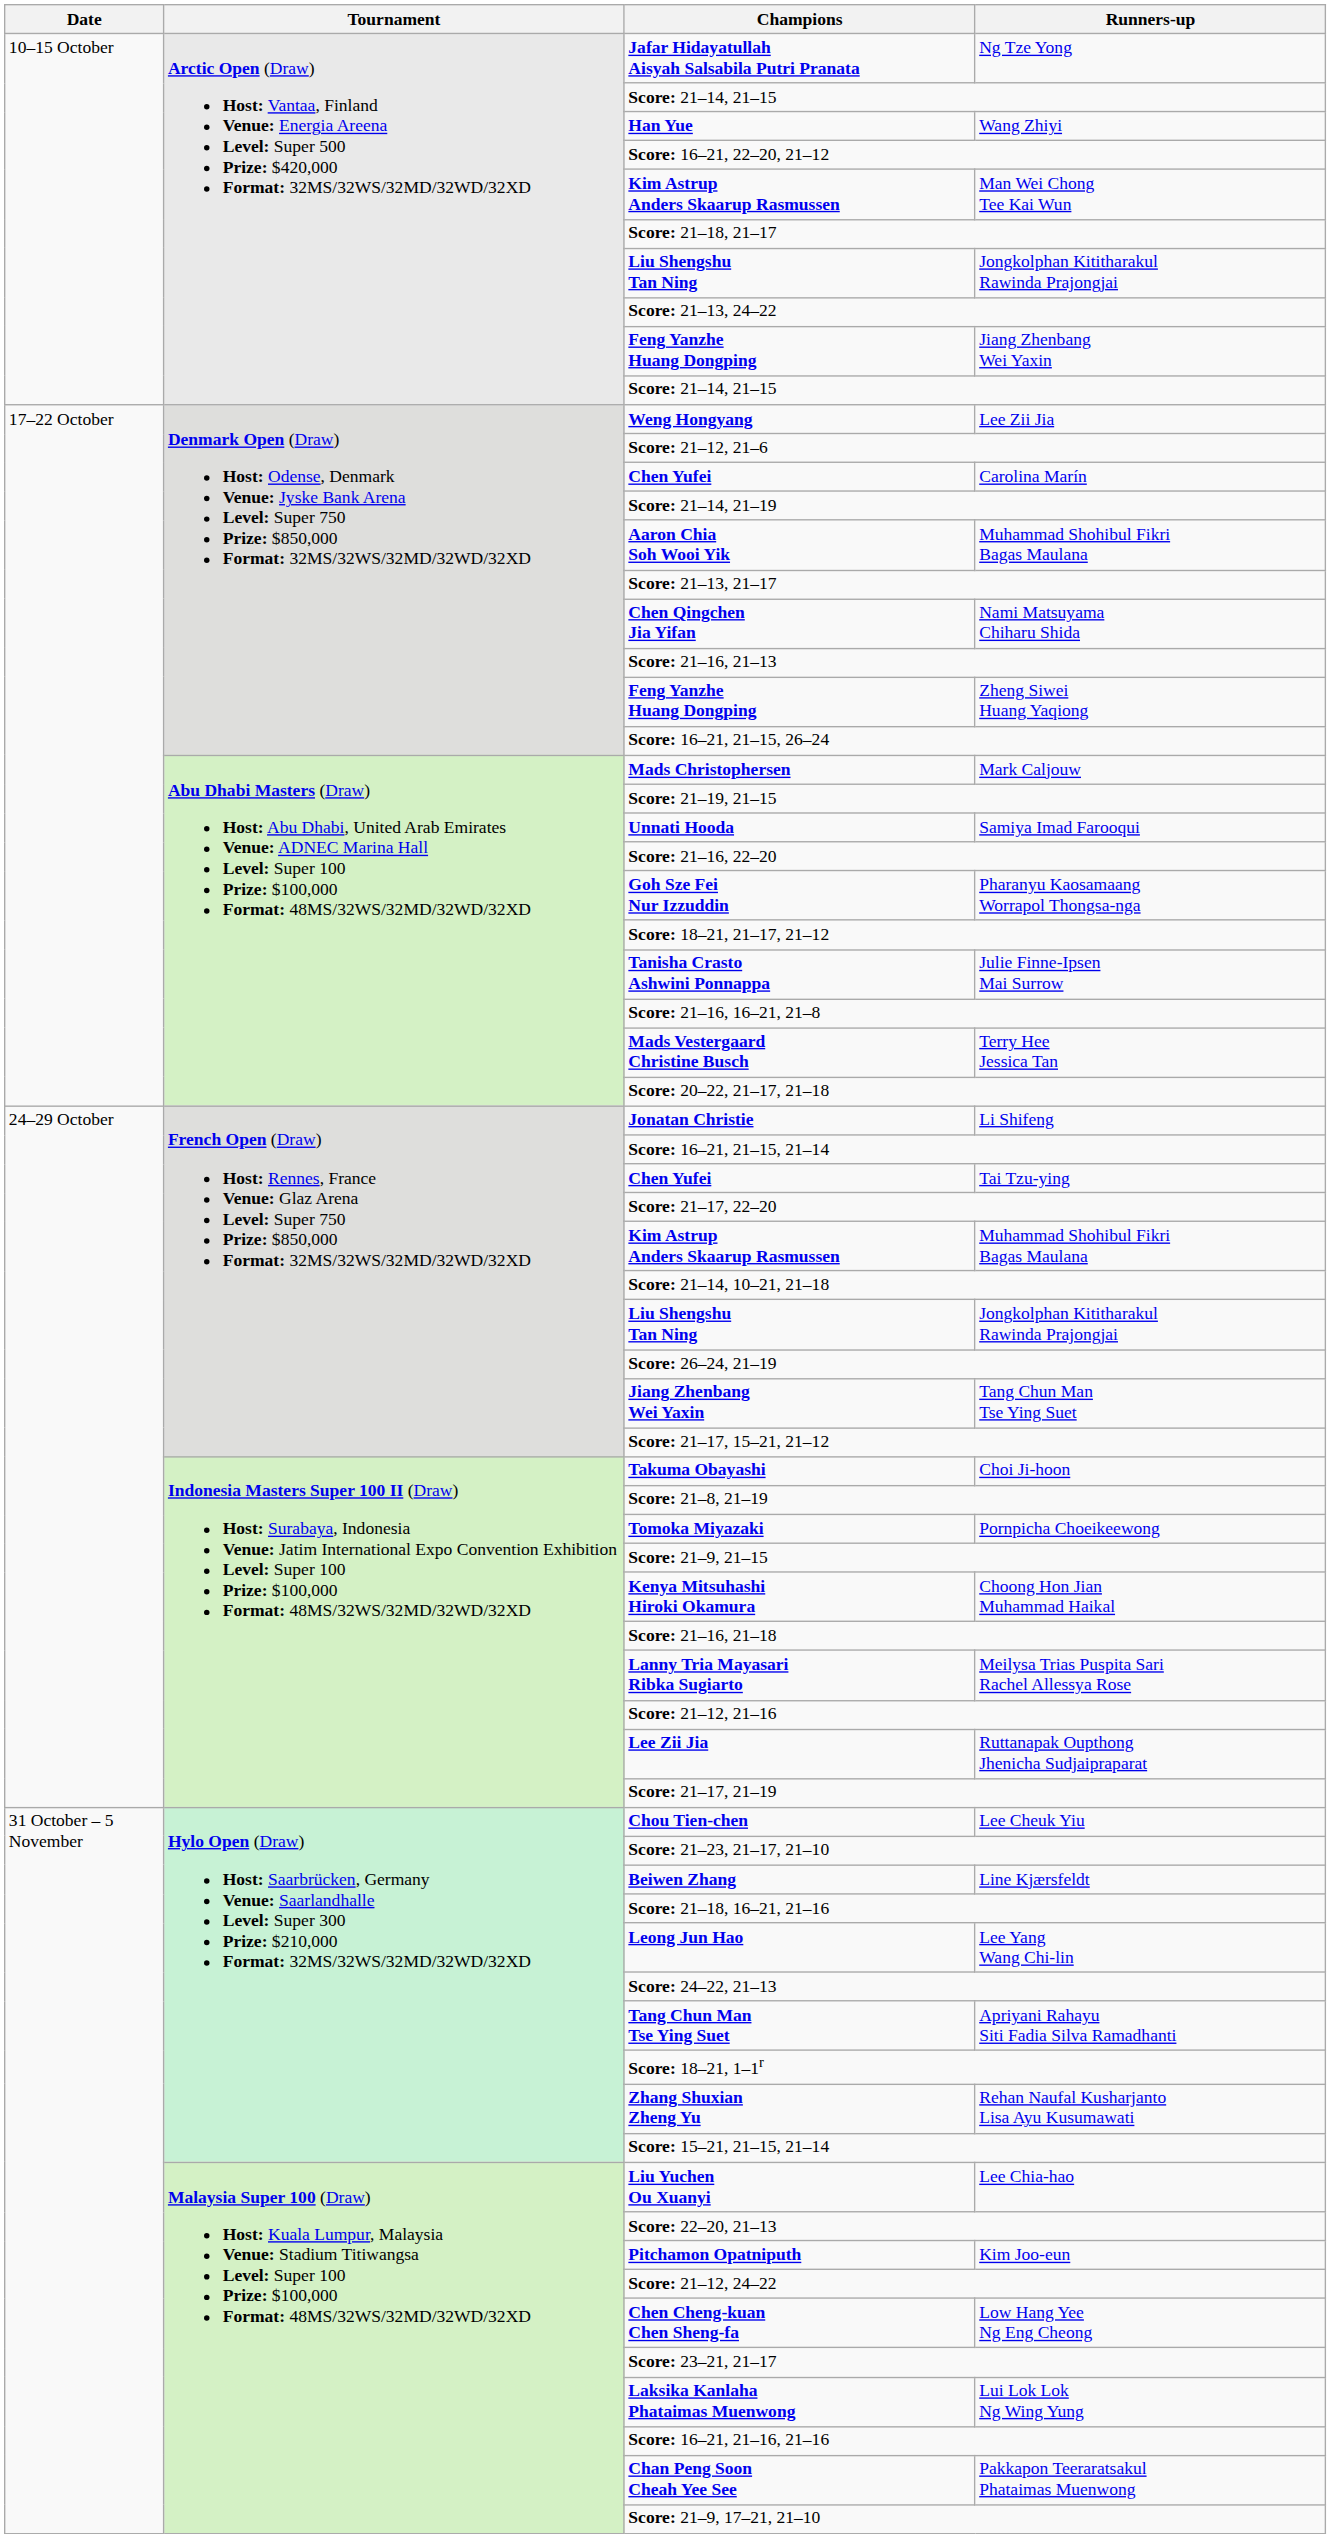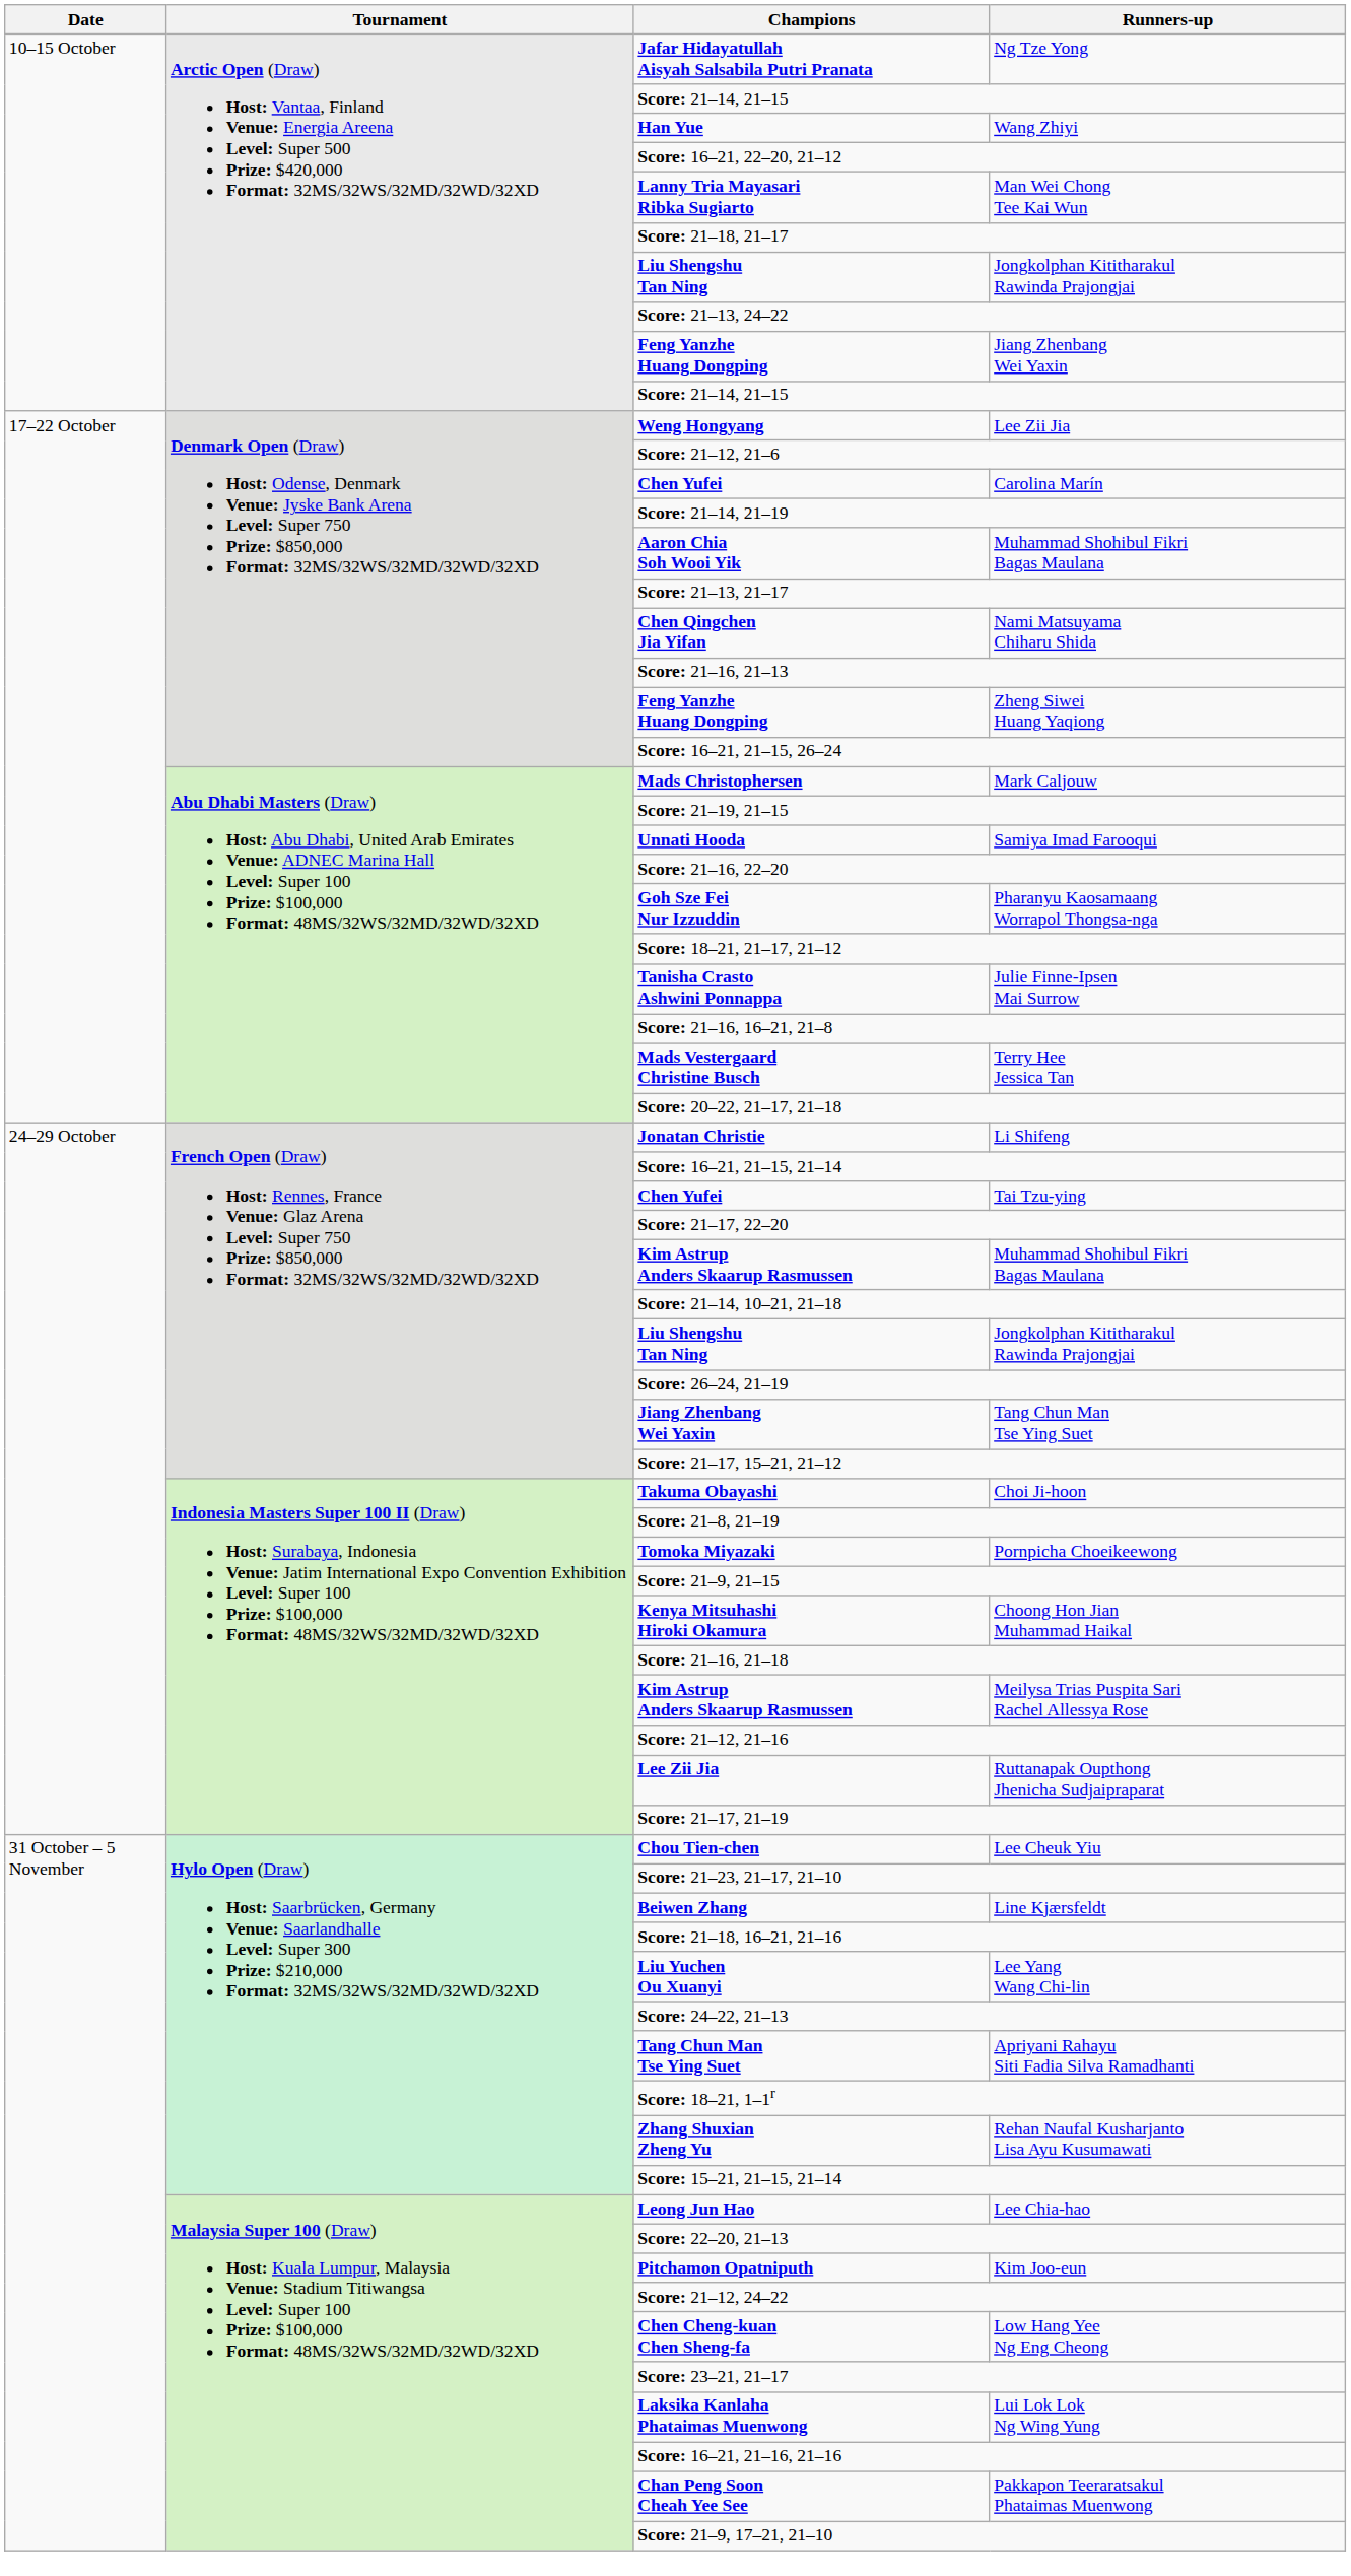Man Wei Chong Tee Kai Wun | Champions: Kim Astrup Anders Skaarup Rasmussen -> Lanny Tria Mayasari Ribka Sugiarto
Meilysa Trias Puspita Sari Rachel Allessya Rose | Champions: Lanny Tria Mayasari Ribka Sugiarto -> Kim Astrup Anders Skaarup Rasmussen
Lee Yang Wang Chi-lin | Champions: Leong Jun Hao -> Liu Yuchen Ou Xuanyi
Lee Chia-hao | Champions: Liu Yuchen Ou Xuanyi -> Leong Jun Hao
